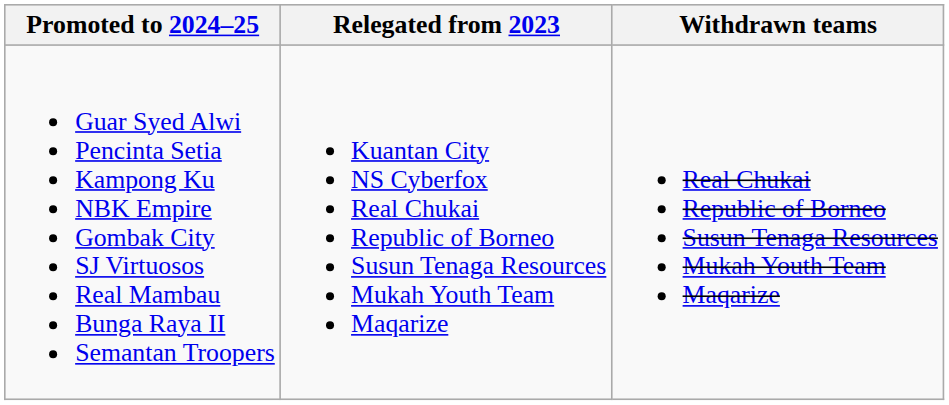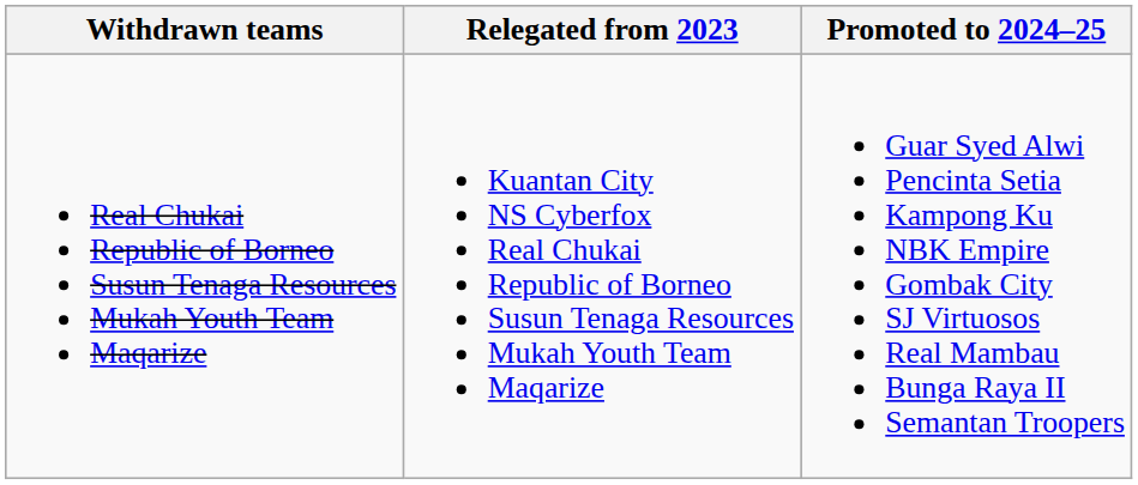columns swapped: Promoted to 2024–25 <-> Withdrawn teams
